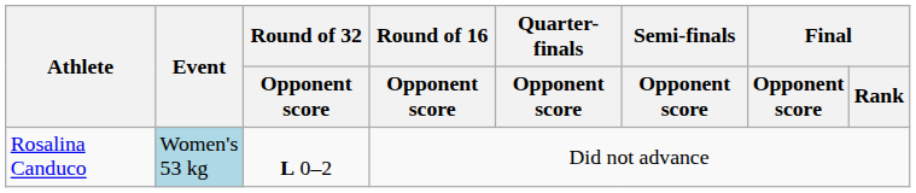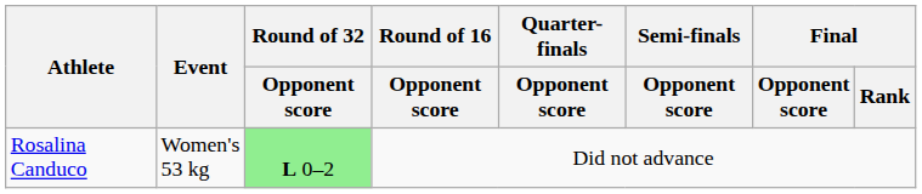Rosalina Canduco | Event: lightblue background -> no background
Rosalina Canduco | Round of 32 / Opponent score: no background -> lightgreen background
